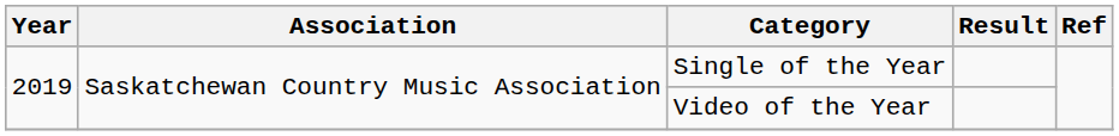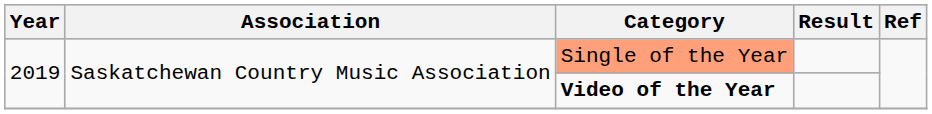Single of the Year | Category: no background -> lightsalmon background
Video of the Year | Category: normal -> bold
